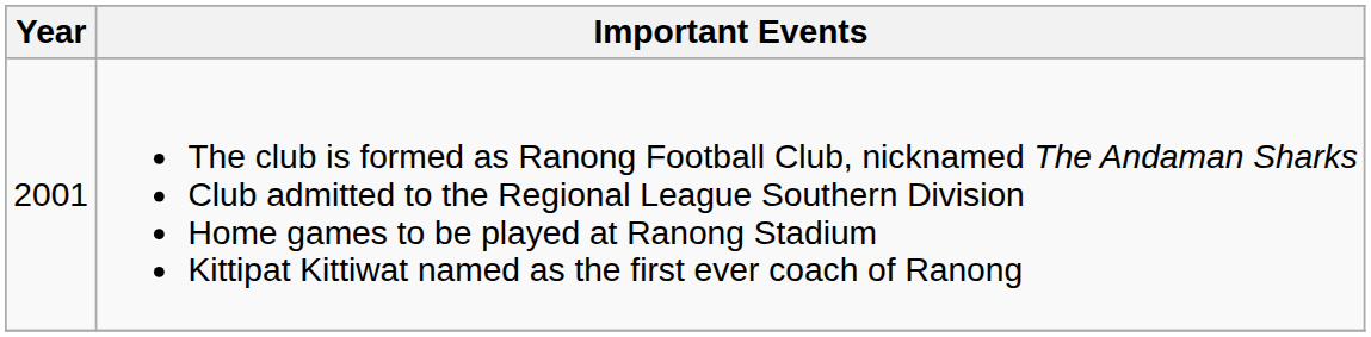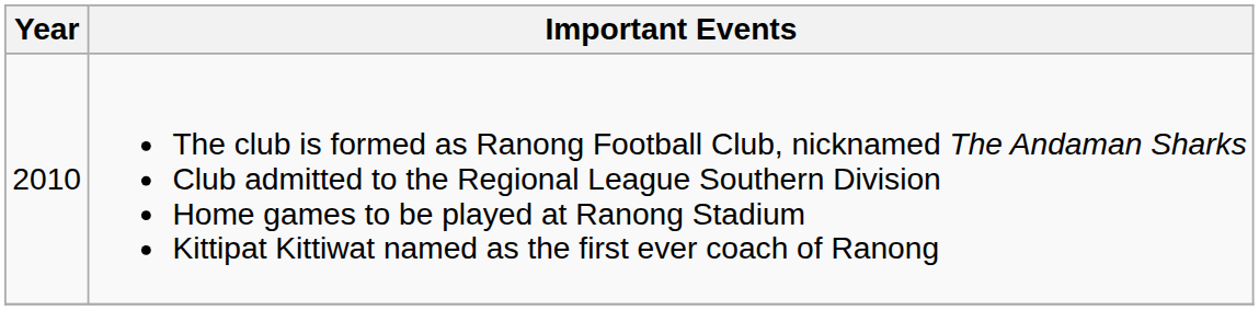row 2 | Year: 2001 -> 2010
